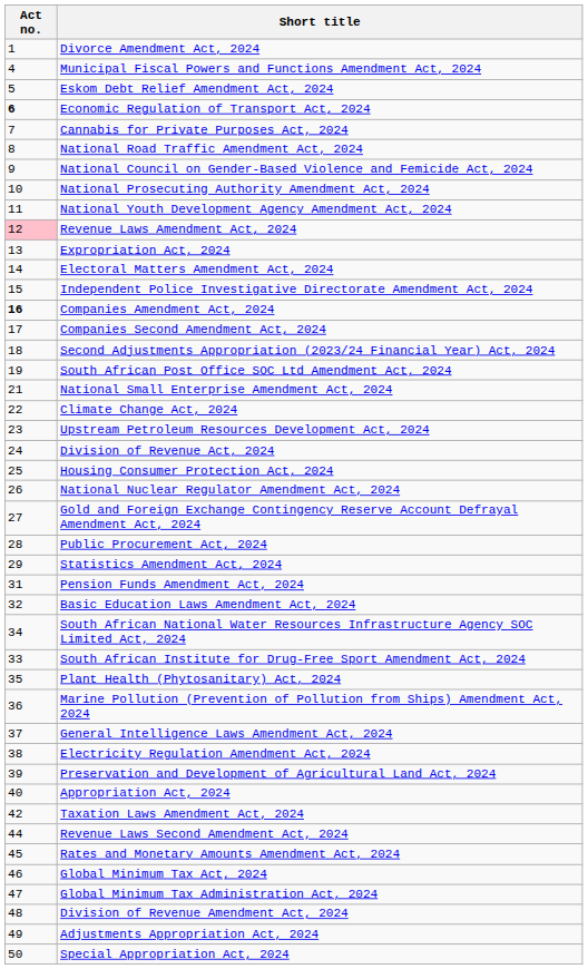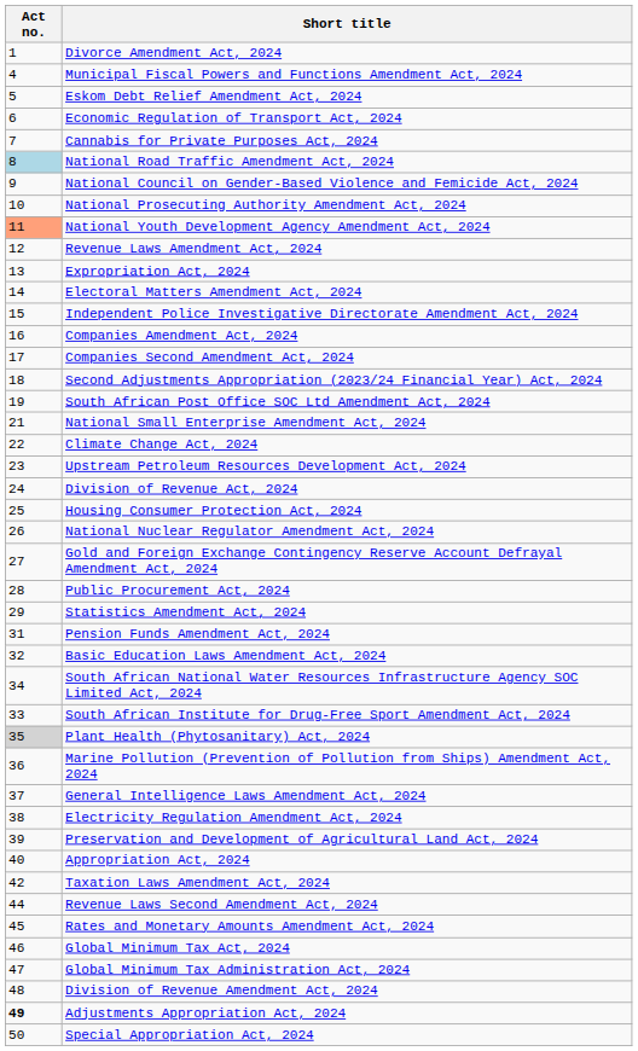Economic Regulation of Transport Act, 2024 | Act no.: bold -> normal
National Road Traffic Amendment Act, 2024 | Act no.: no background -> lightblue background
National Youth Development Agency Amendment Act, 2024 | Act no.: no background -> lightsalmon background
Revenue Laws Amendment Act, 2024 | Act no.: pink background -> no background
Companies Amendment Act, 2024 | Act no.: bold -> normal
Plant Health (Phytosanitary) Act, 2024 | Act no.: no background -> lightgrey background
Adjustments Appropriation Act, 2024 | Act no.: normal -> bold
